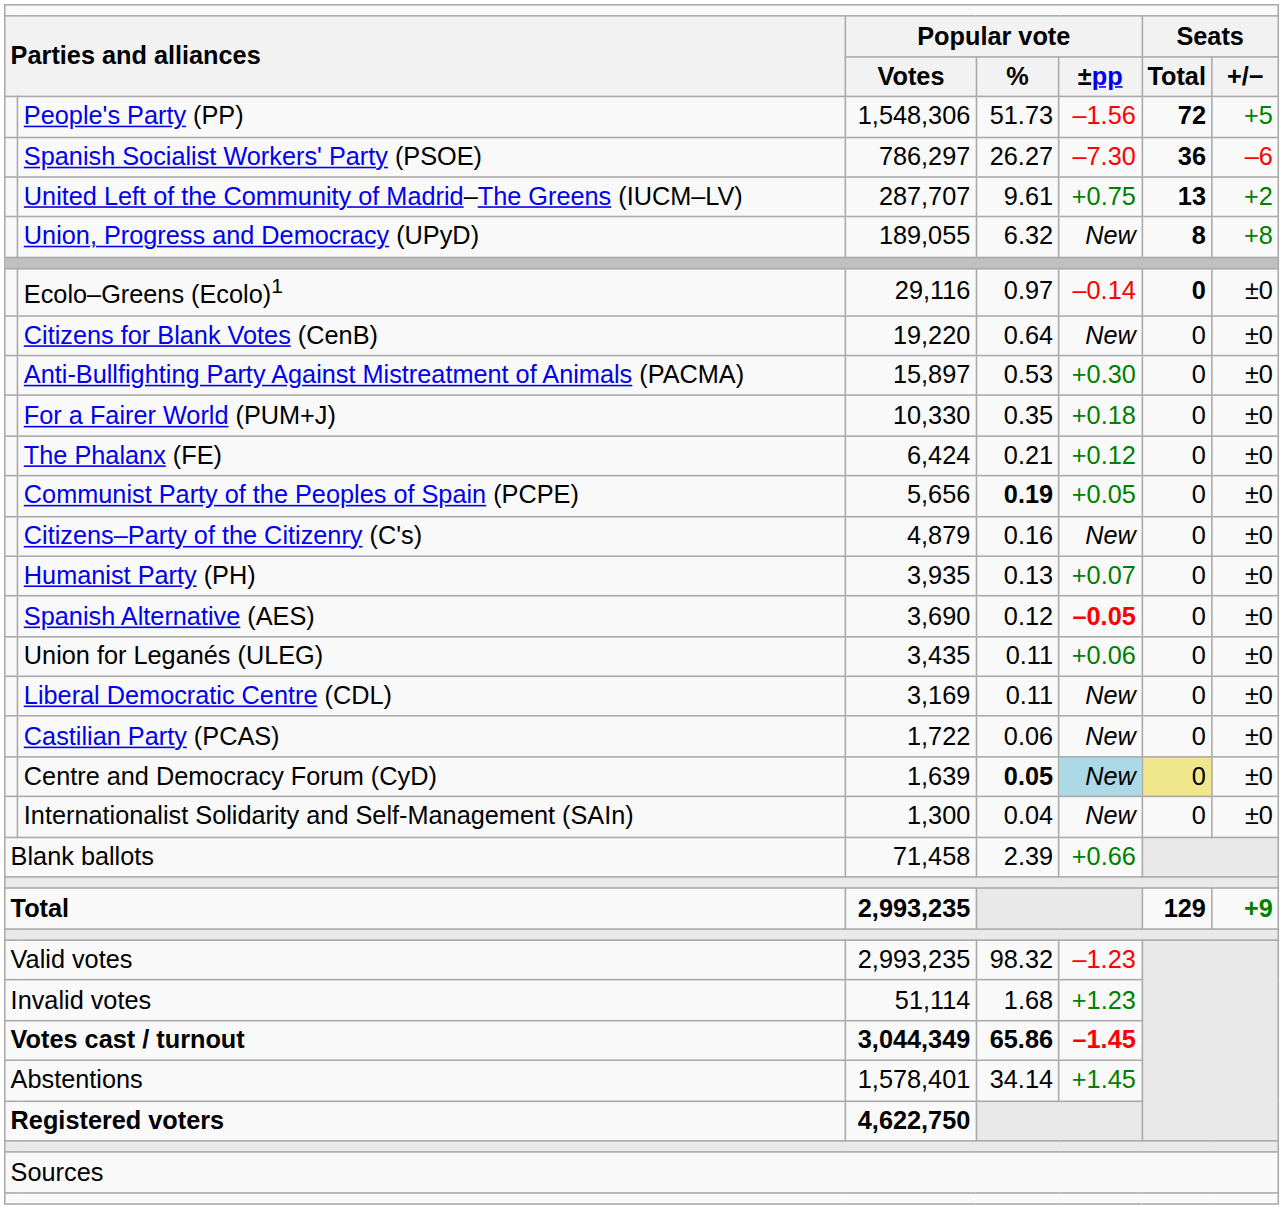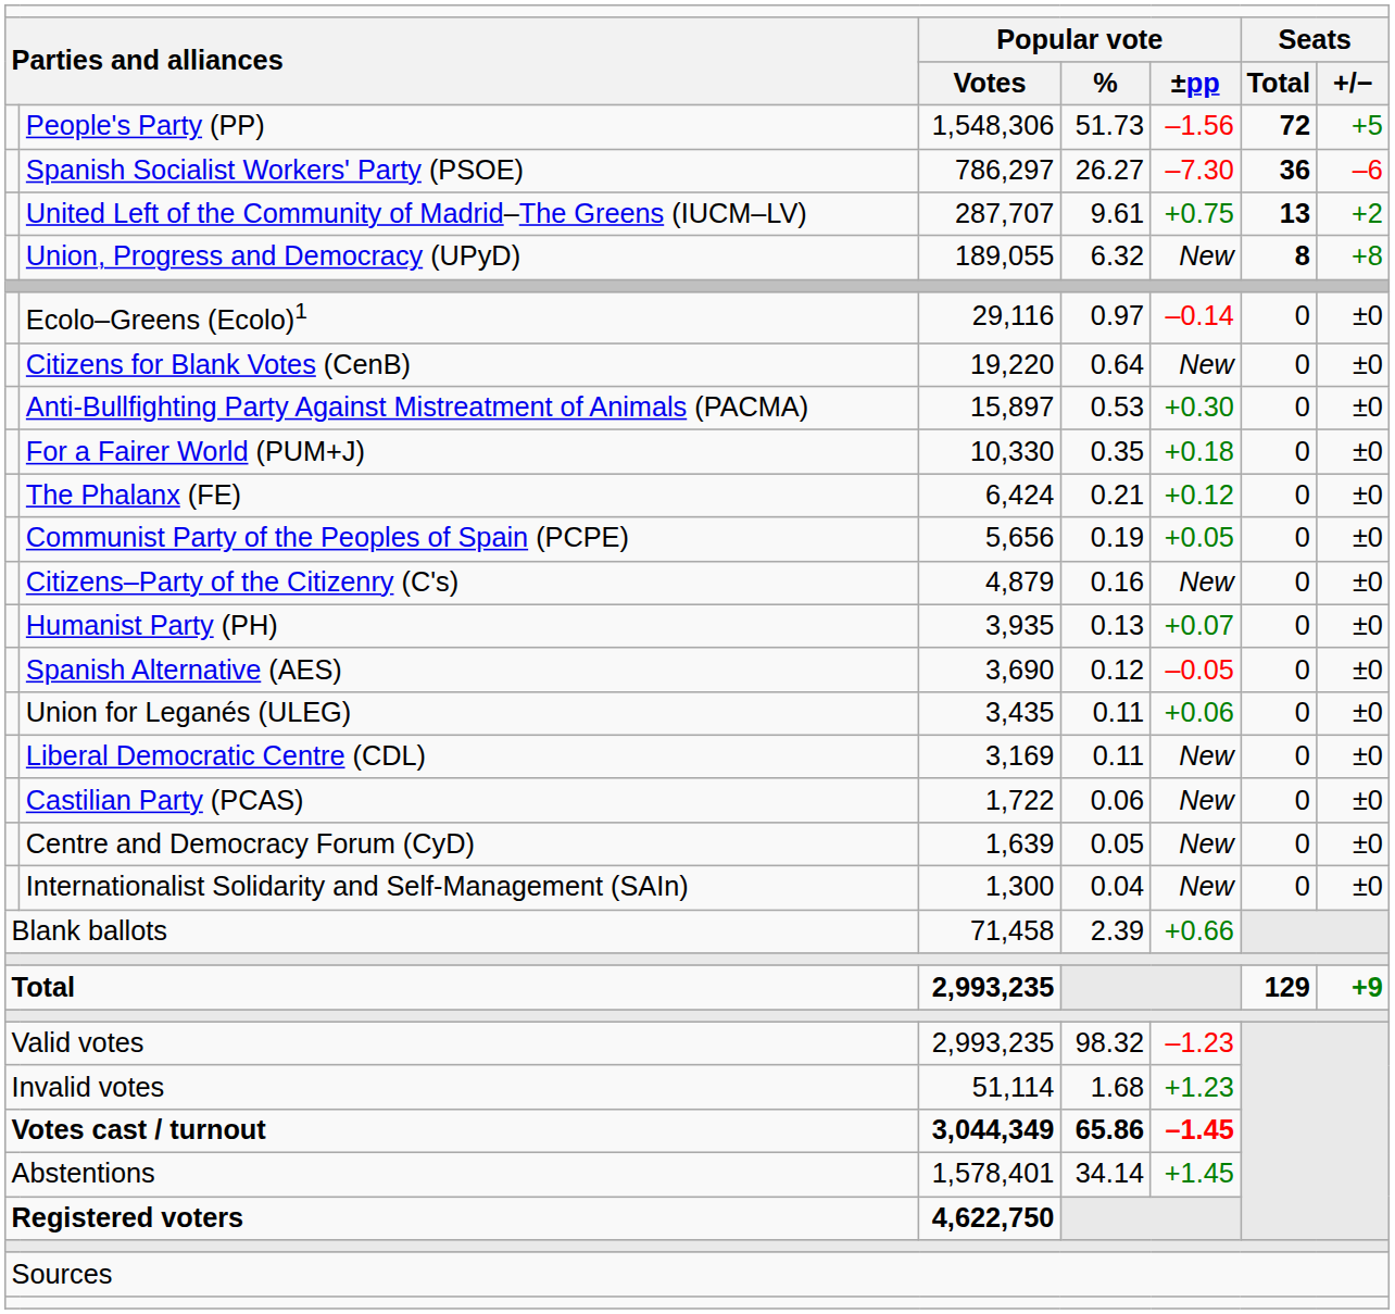Ecolo–Greens (Ecolo)1 | column 6: bold -> normal
Communist Party of the Peoples of Spain (PCPE) | column 4: bold -> normal
Spanish Alternative (AES) | column 5: bold -> normal
Centre and Democracy Forum (CyD) | column 4: bold -> normal
Centre and Democracy Forum (CyD) | column 5: lightblue background -> no background
Centre and Democracy Forum (CyD) | column 6: khaki background -> no background
